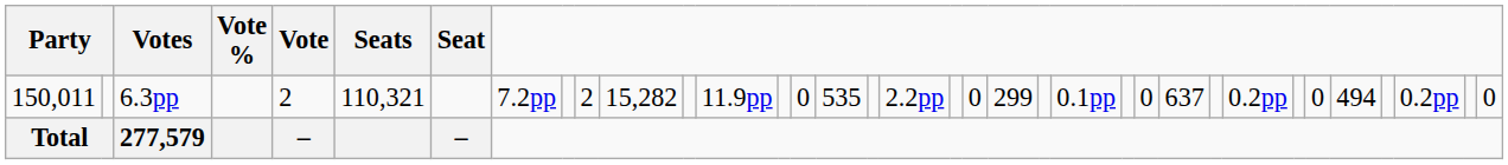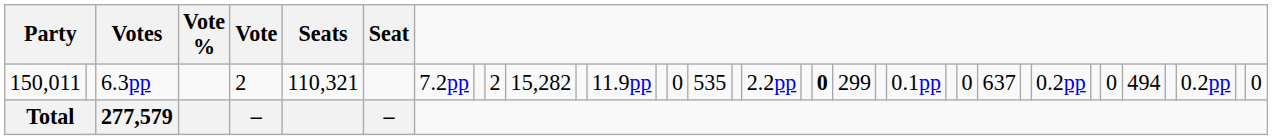6.3pp | column 20: normal -> bold
